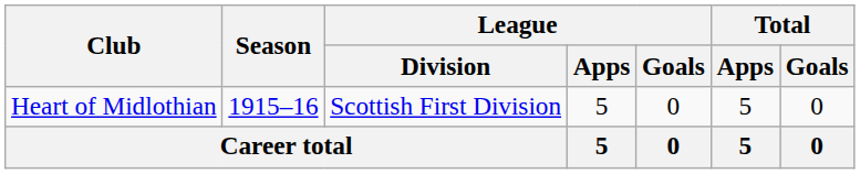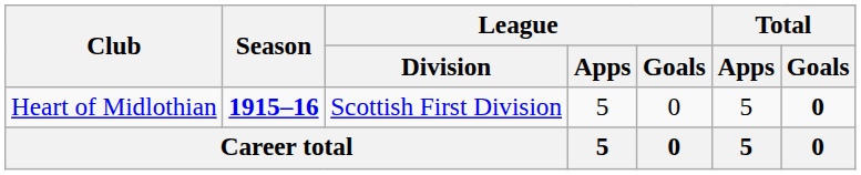Heart of Midlothian | Season: normal -> bold
Heart of Midlothian | Total / Goals: normal -> bold
